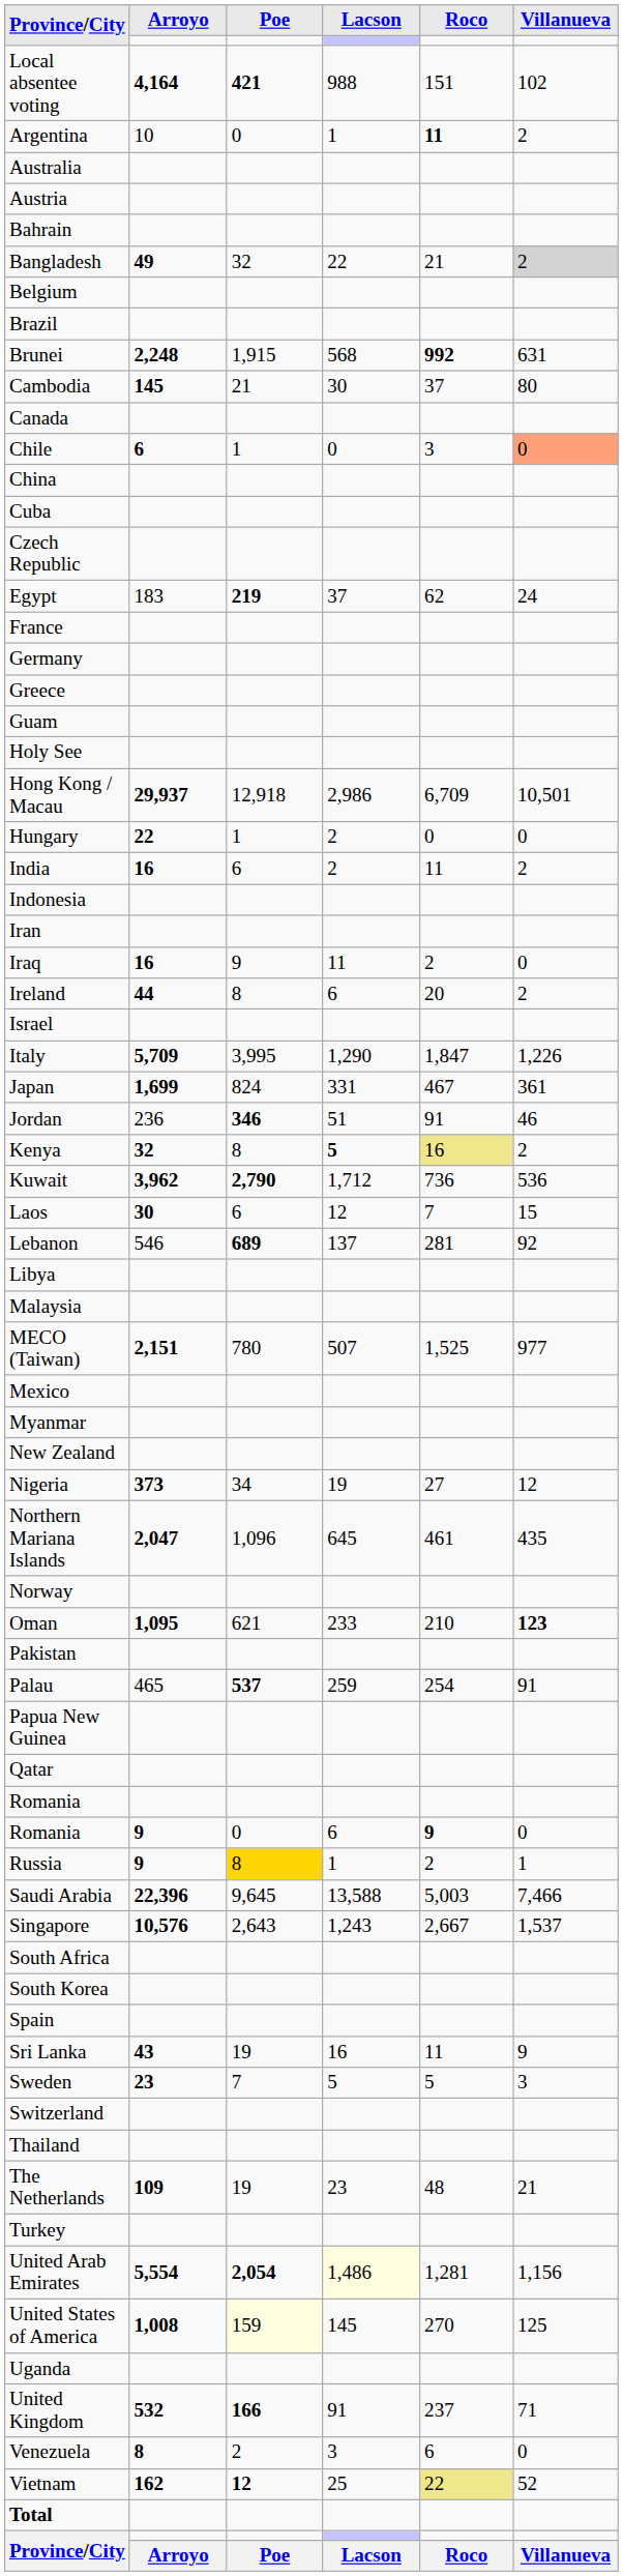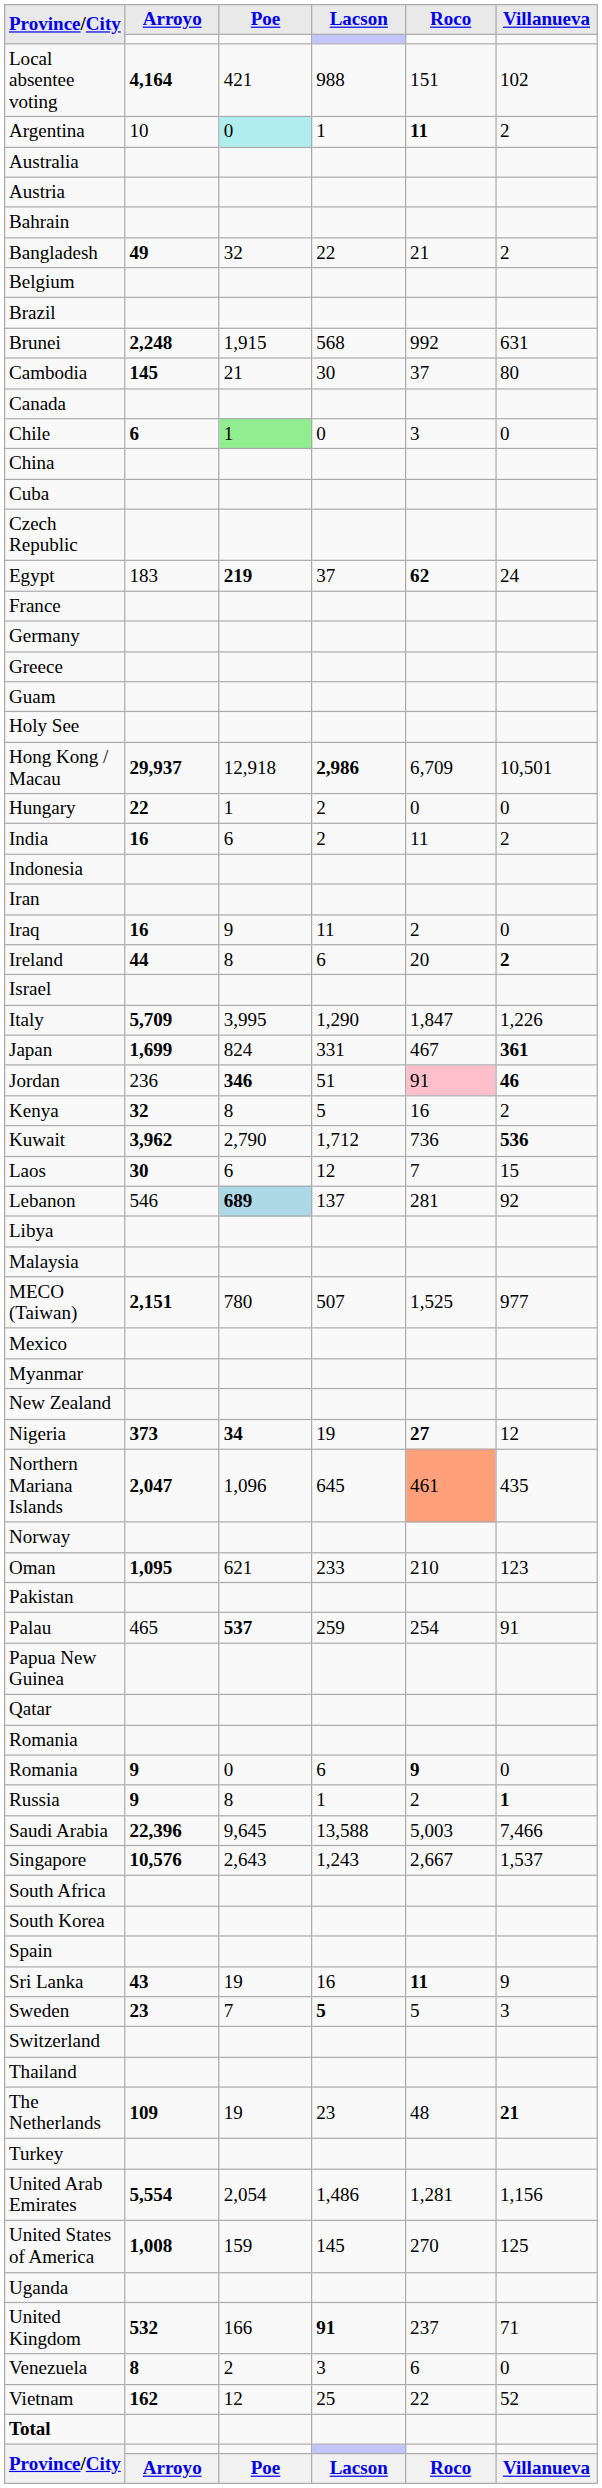Local absentee voting | Poe: bold -> normal
Argentina | Poe: no background -> paleturquoise background
Bangladesh | Villanueva: lightgrey background -> no background
Brunei | Roco: bold -> normal
Chile | Poe: no background -> lightgreen background
Chile | Villanueva: lightsalmon background -> no background
Egypt | Roco: normal -> bold
Hong Kong / Macau | Lacson: normal -> bold
Ireland | Villanueva: normal -> bold
Japan | Villanueva: normal -> bold
Jordan | Roco: no background -> pink background
Jordan | Villanueva: normal -> bold
Kenya | Lacson: bold -> normal
Kenya | Roco: khaki background -> no background
Kuwait | Poe: bold -> normal
Kuwait | Villanueva: normal -> bold
Lebanon | Poe: no background -> lightblue background
Nigeria | Poe: normal -> bold
Nigeria | Roco: normal -> bold
Northern Mariana Islands | Roco: no background -> lightsalmon background
Oman | Villanueva: bold -> normal
Russia | Poe: gold background -> no background
Russia | Villanueva: normal -> bold
Sri Lanka | Roco: normal -> bold
Sweden | Lacson: normal -> bold
The Netherlands | Villanueva: normal -> bold
United Arab Emirates | Poe: bold -> normal
United Arab Emirates | Lacson: lightyellow background -> no background
United States of America | Poe: lightyellow background -> no background
United Kingdom | Poe: bold -> normal
United Kingdom | Lacson: normal -> bold
Vietnam | Poe: bold -> normal
Vietnam | Roco: khaki background -> no background
